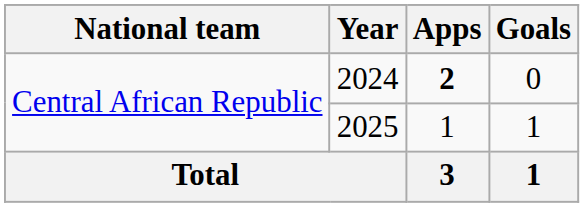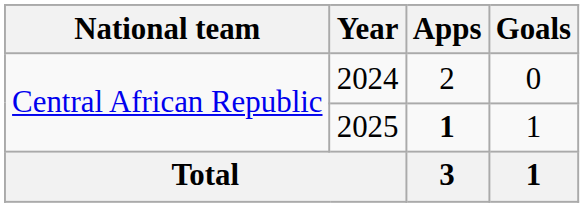2024 | Apps: bold -> normal
2025 | Apps: normal -> bold
